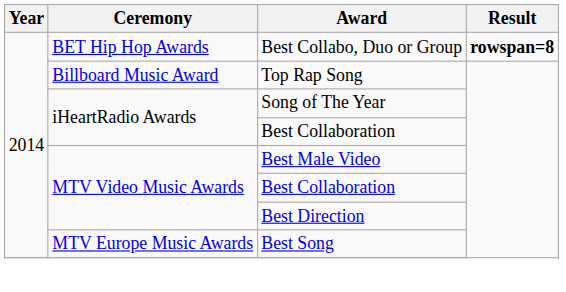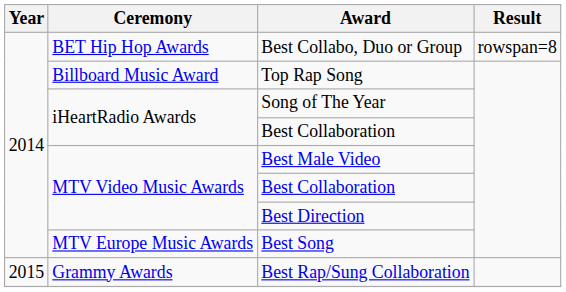Best Collabo, Duo or Group | Result: bold -> normal
+ row: 2015 | Grammy Awards | Best Rap/Sung Collaboration
